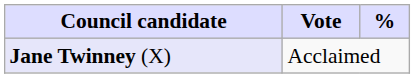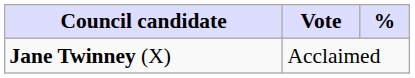Jane Twinney (X) | Council candidate: lavender background -> no background
